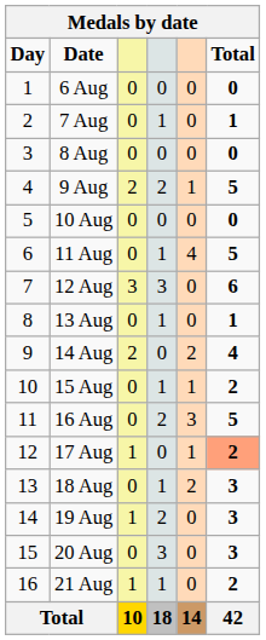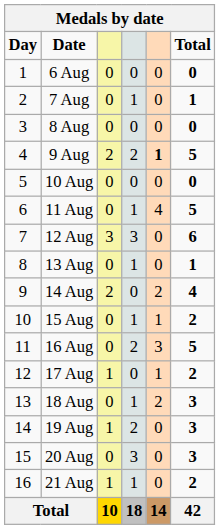9 Aug | column 5: normal -> bold
17 Aug | Total: lightsalmon background -> no background
